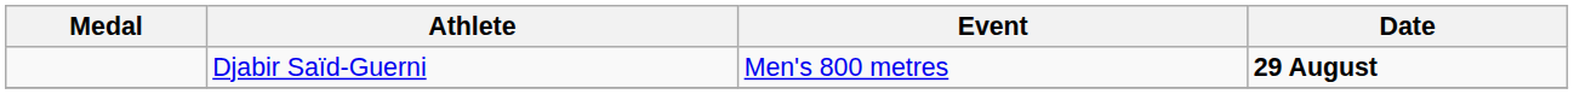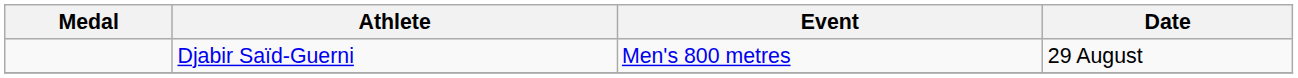Djabir Saïd-Guerni | Date: bold -> normal
